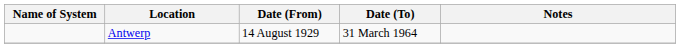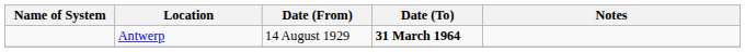Antwerp | Date (To): normal -> bold
